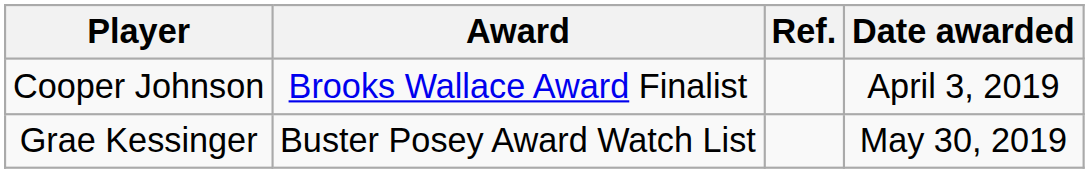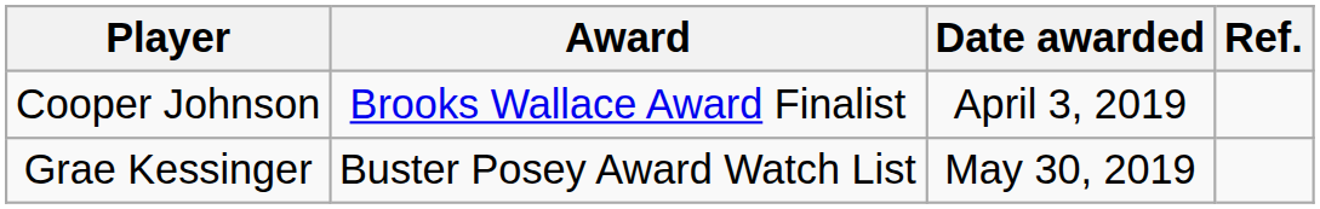columns swapped: Date awarded <-> Ref.
